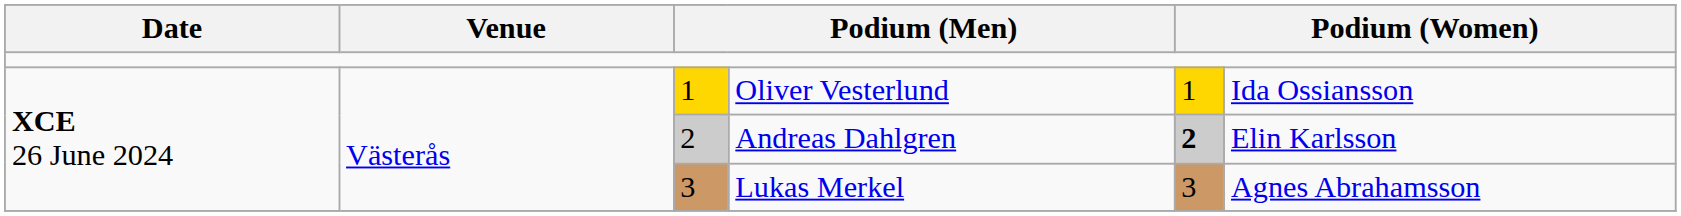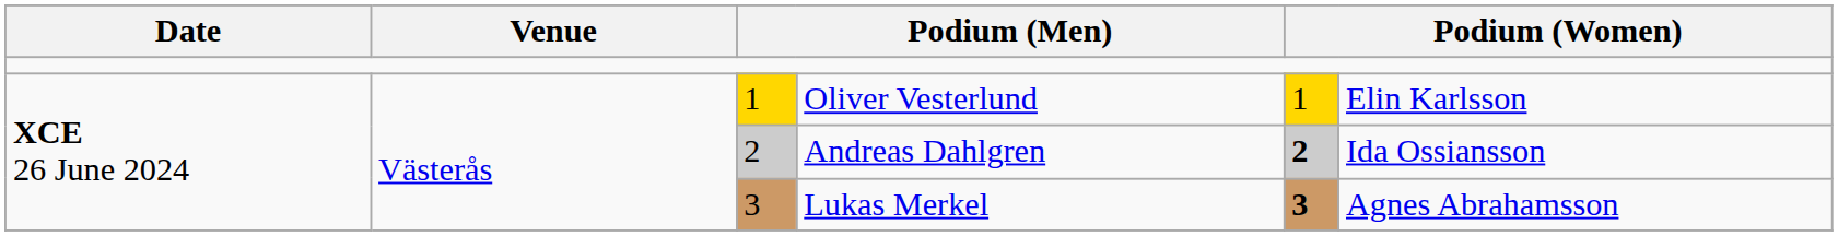Oliver Vesterlund | column 6: Ida Ossiansson -> Elin Karlsson
Andreas Dahlgren | column 6: Elin Karlsson -> Ida Ossiansson
Lukas Merkel | column 5: normal -> bold
